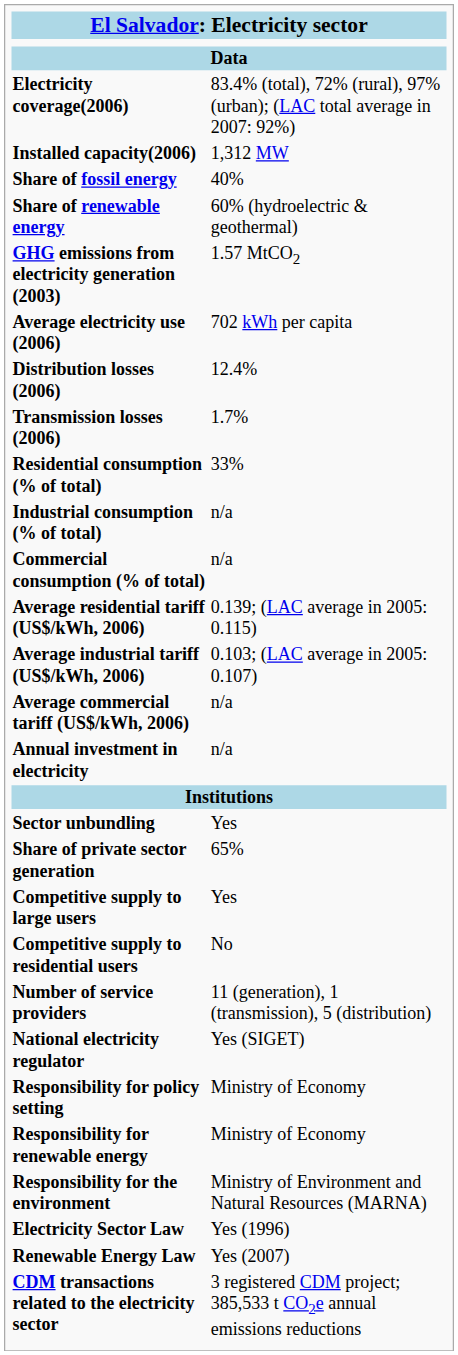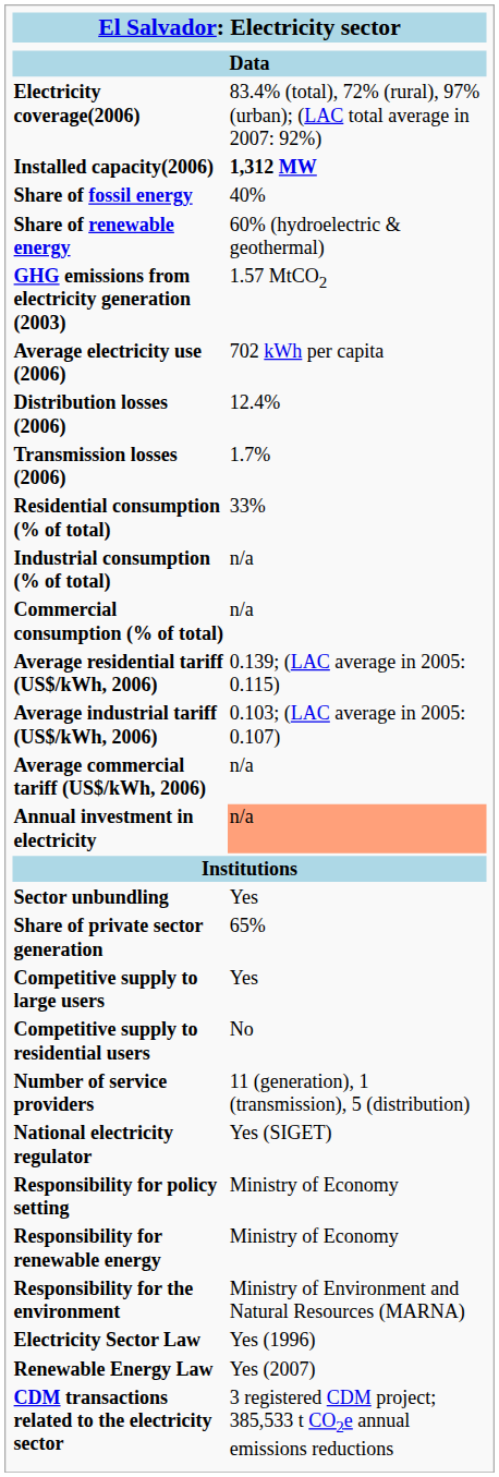Installed capacity(2006) | column 2: normal -> bold
Annual investment in electricity | column 2: no background -> lightsalmon background
